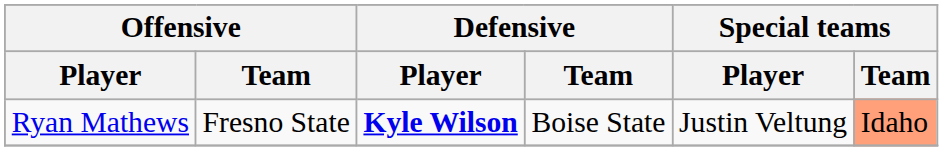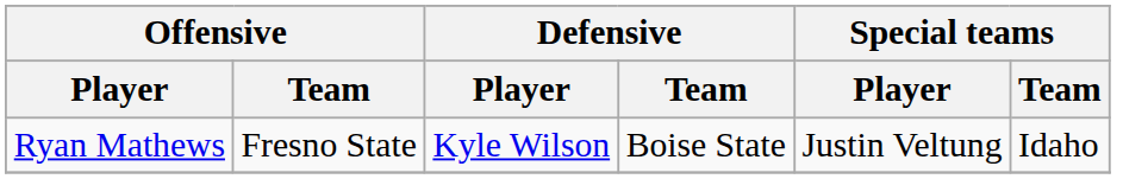Ryan Mathews | Defensive / Player: bold -> normal
Ryan Mathews | Special teams / Team: lightsalmon background -> no background
